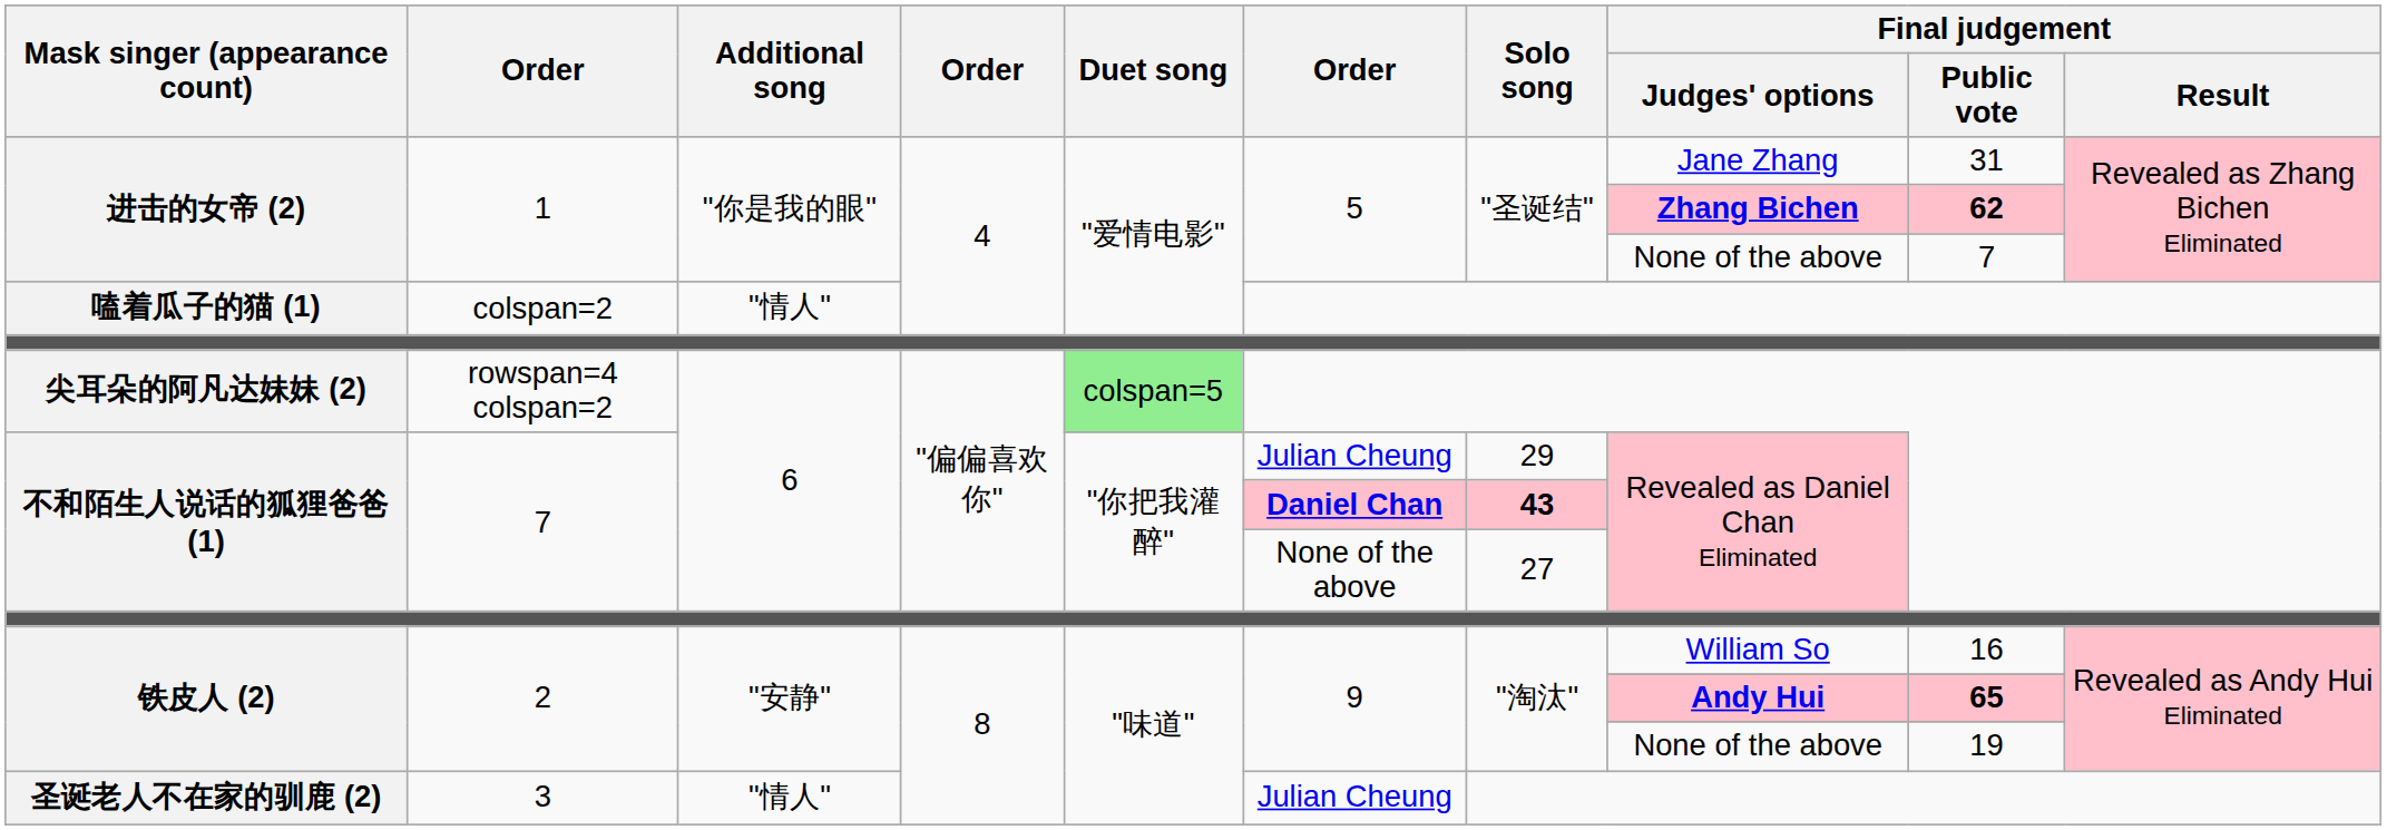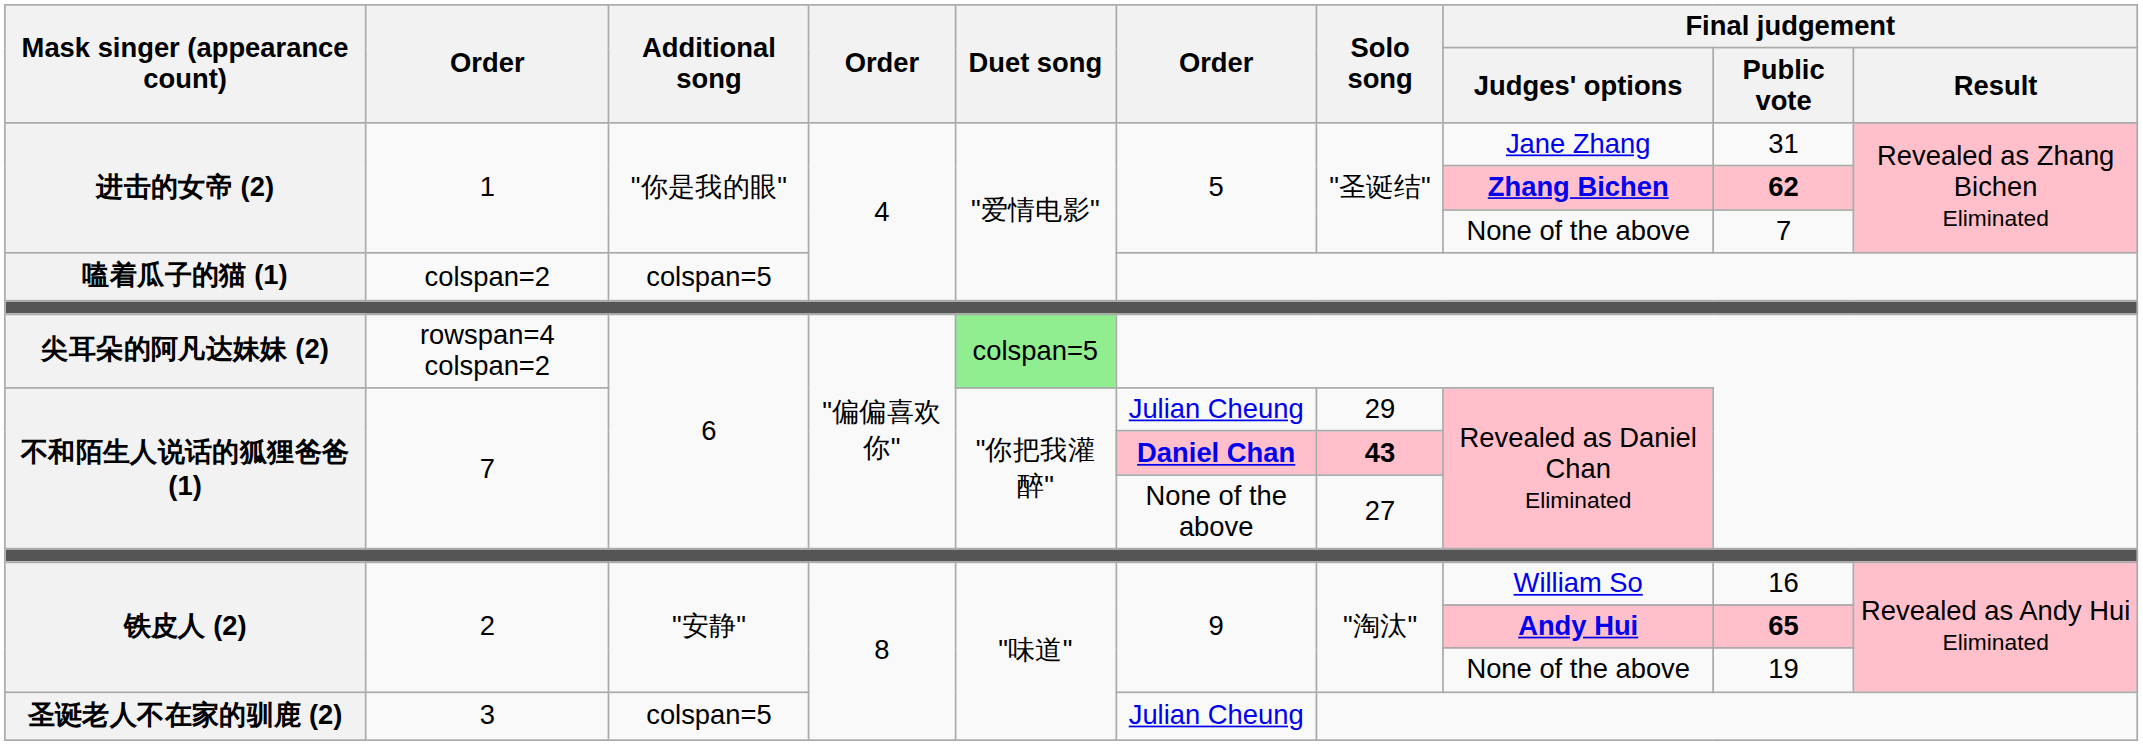嗑着瓜子的猫 (1) | Additional song: "情人" -> colspan=5
圣诞老人不在家的驯鹿 (2) | Additional song: "情人" -> colspan=5
